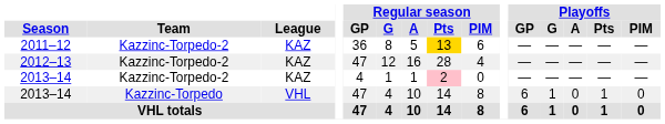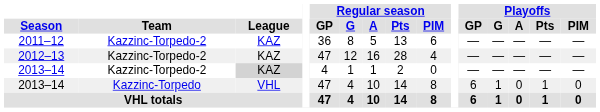2011–12 | Regular season / Pts: gold background -> no background
2013–14 / Kazzinc-Torpedo-2 | League: no background -> lightgrey background
2013–14 / Kazzinc-Torpedo-2 | Regular season / Pts: pink background -> no background
